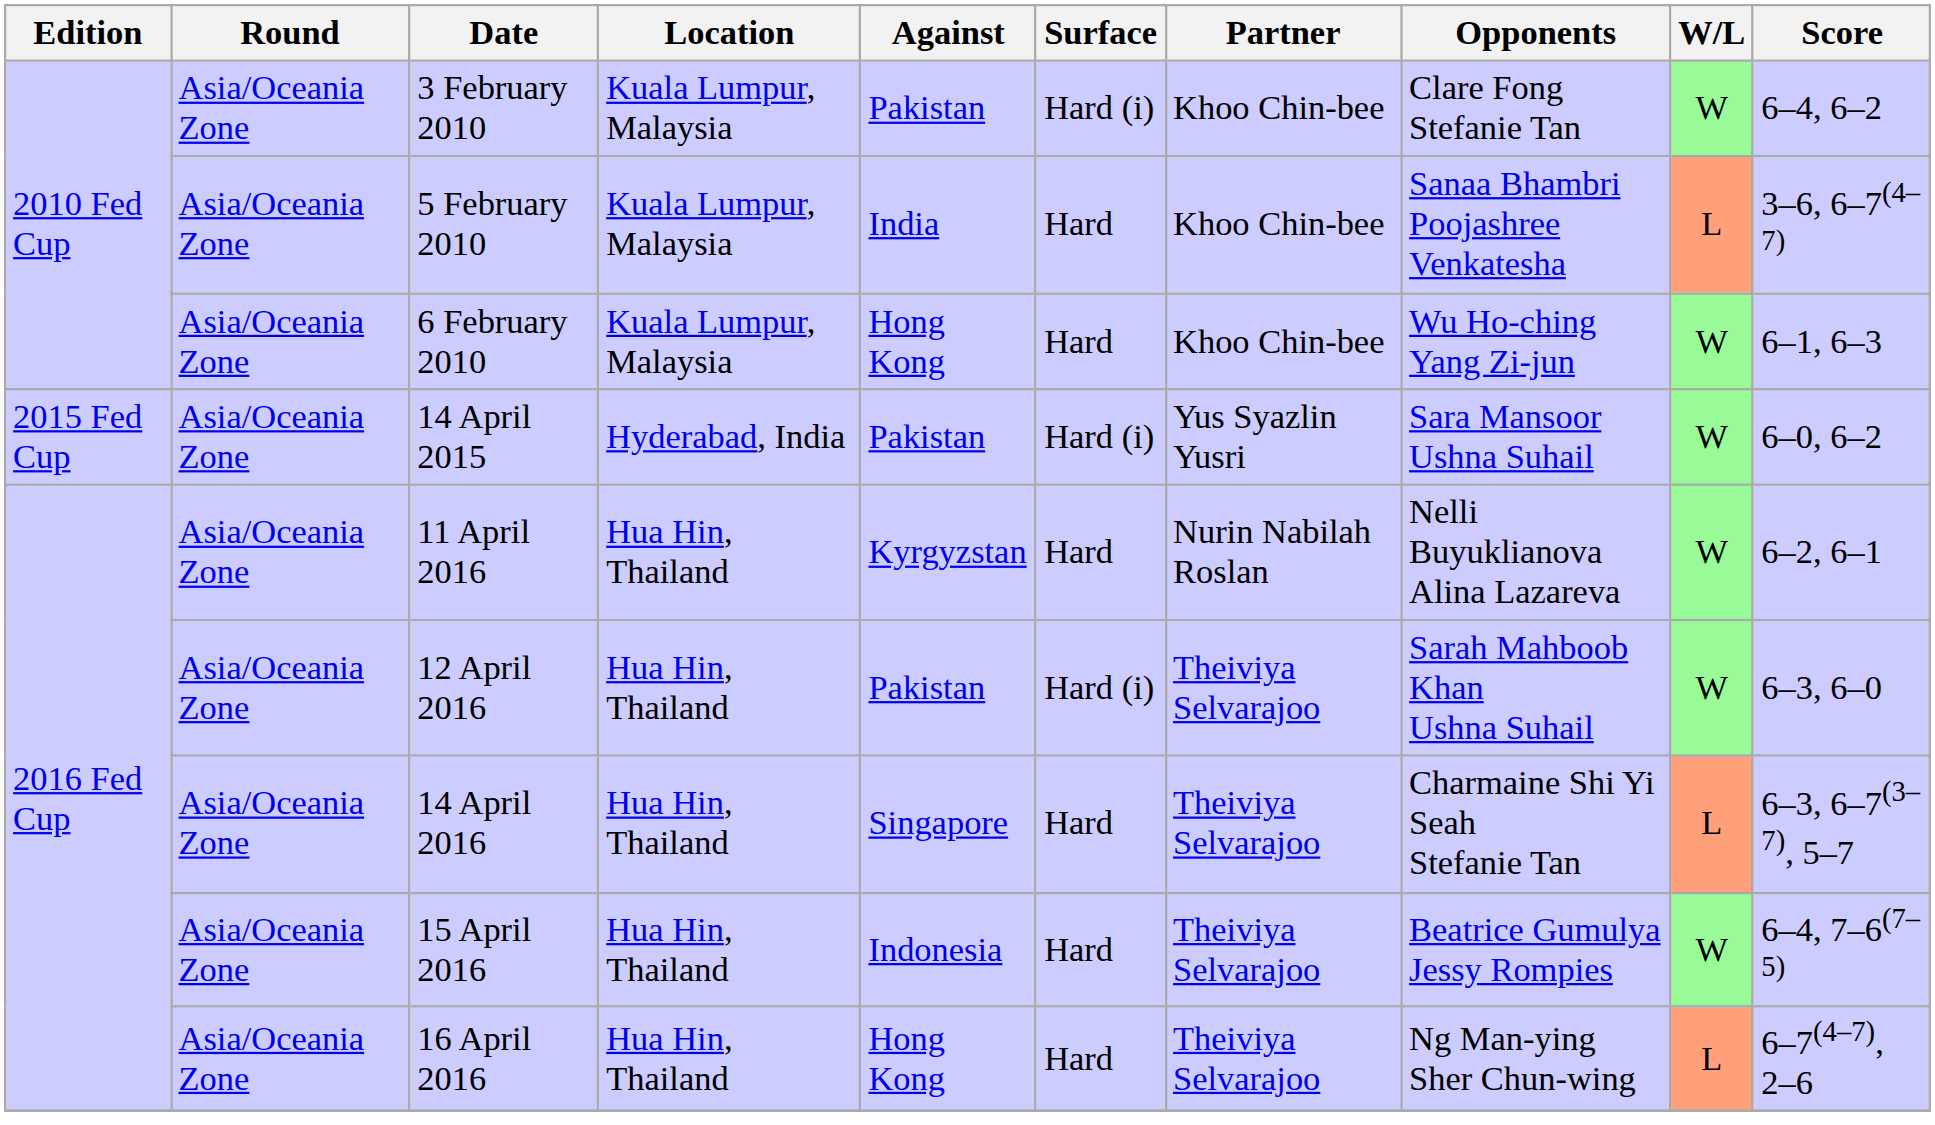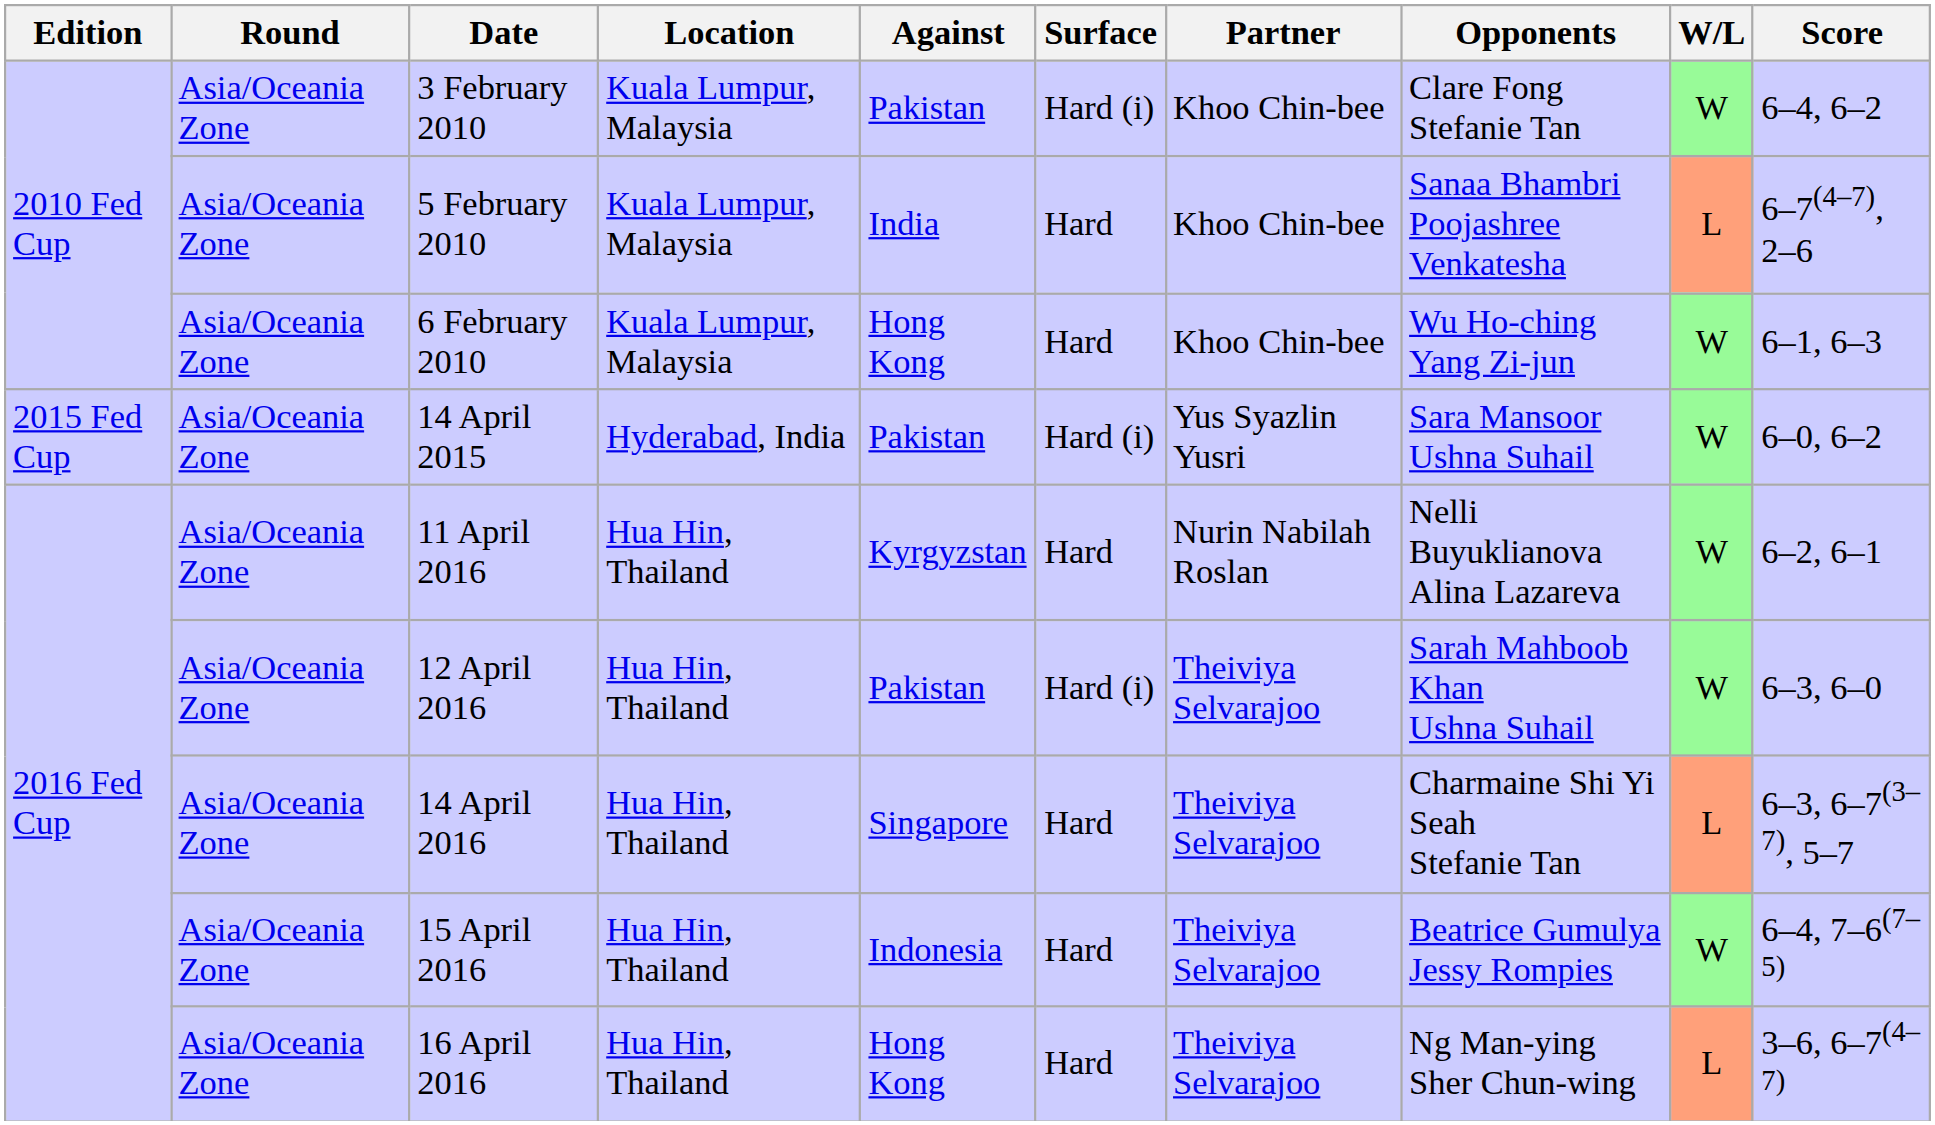5 February 2010 | Score: 3–6, 6–7(4–7) -> 6–7(4–7), 2–6
16 April 2016 | Score: 6–7(4–7), 2–6 -> 3–6, 6–7(4–7)
